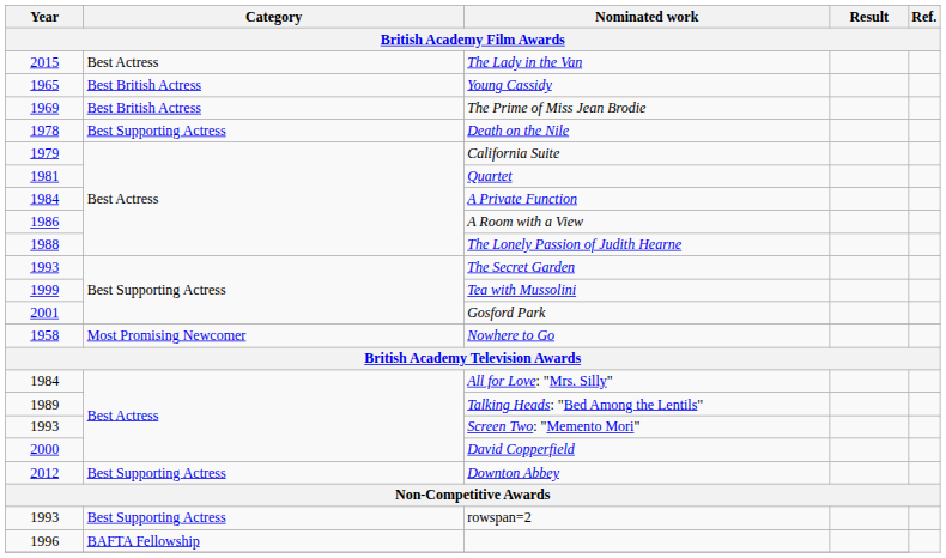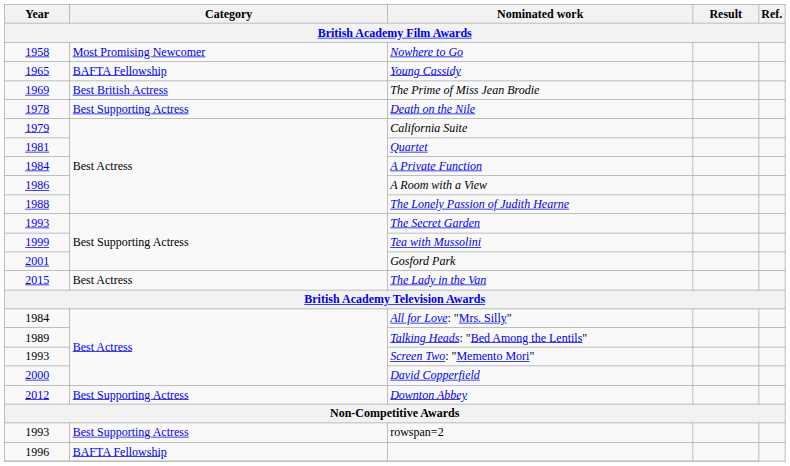rows swapped: Nowhere to Go <-> The Lady in the Van
Young Cassidy | Category: Best British Actress -> BAFTA Fellowship
